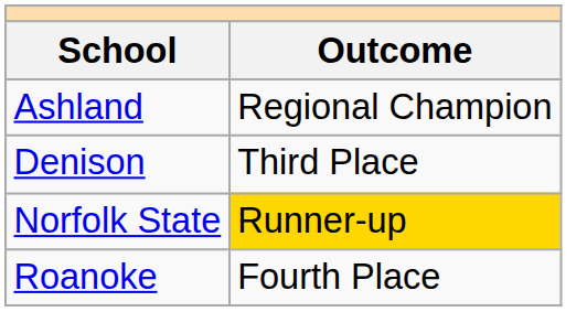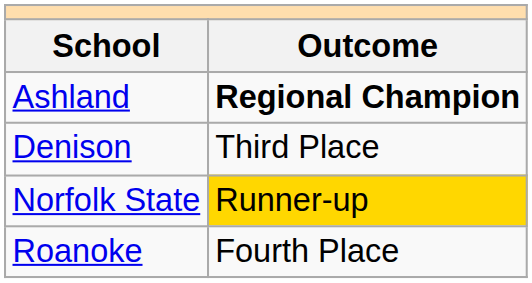Ashland | Outcome: normal -> bold
